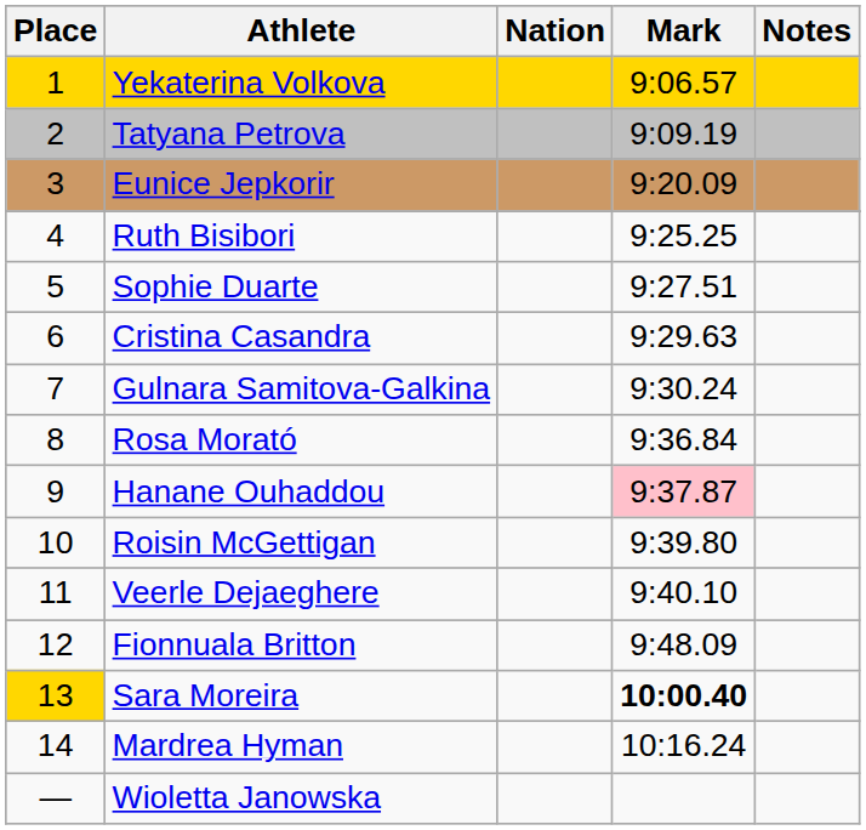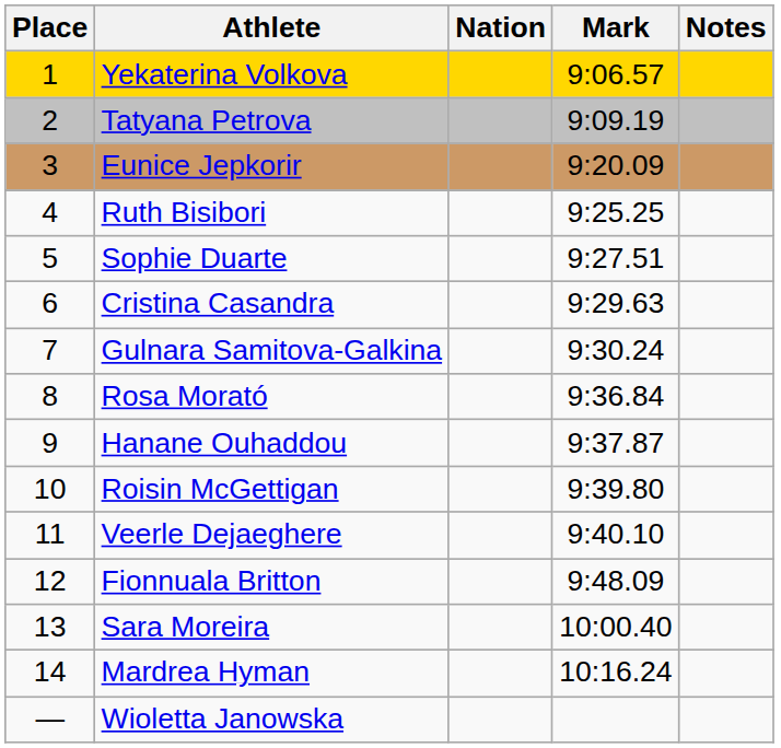Hanane Ouhaddou | Mark: pink background -> no background
Sara Moreira | Place: gold background -> no background
Sara Moreira | Mark: bold -> normal
